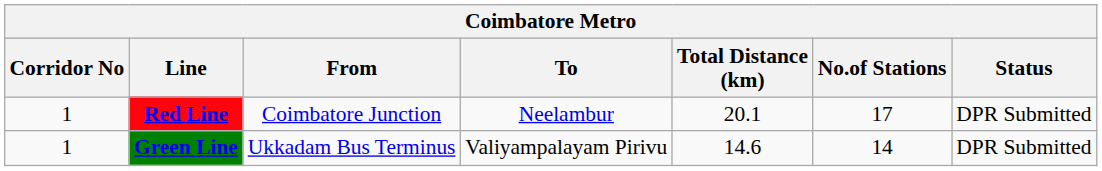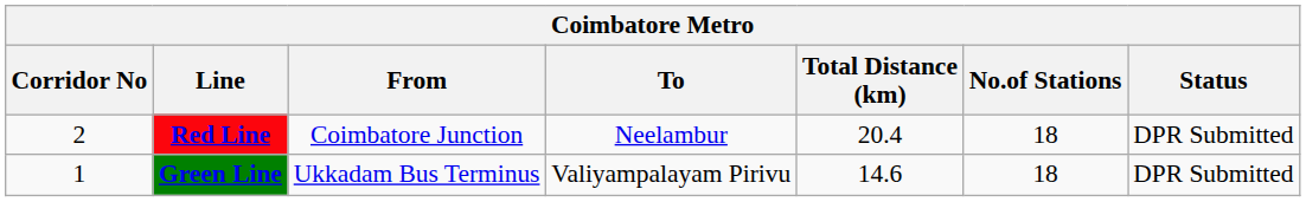Red Line | Corridor No: 1 -> 2
Red Line | Total Distance (km): 20.1 -> 20.4
Red Line | No.of Stations: 17 -> 18
Green Line | No.of Stations: 14 -> 18
